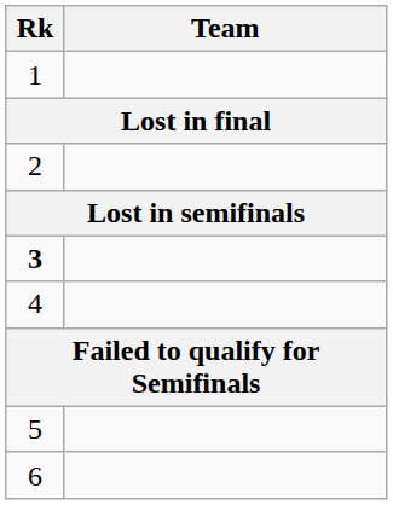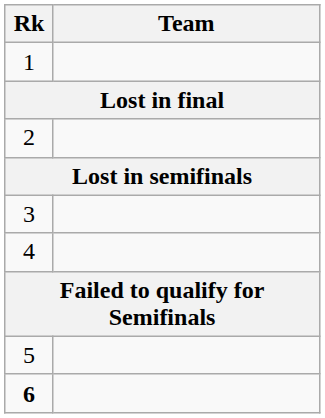3 | Rk: bold -> normal
6 | Rk: normal -> bold
